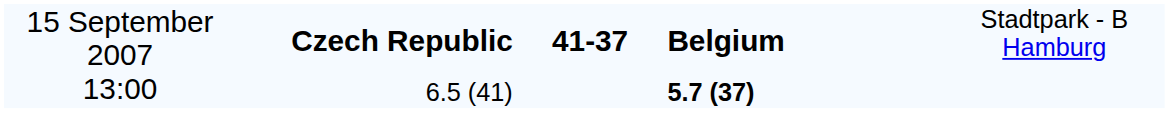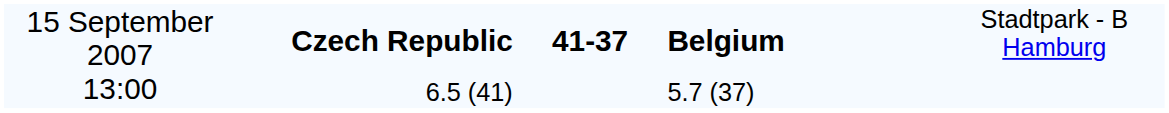6.5 (41) | column 4: bold -> normal
